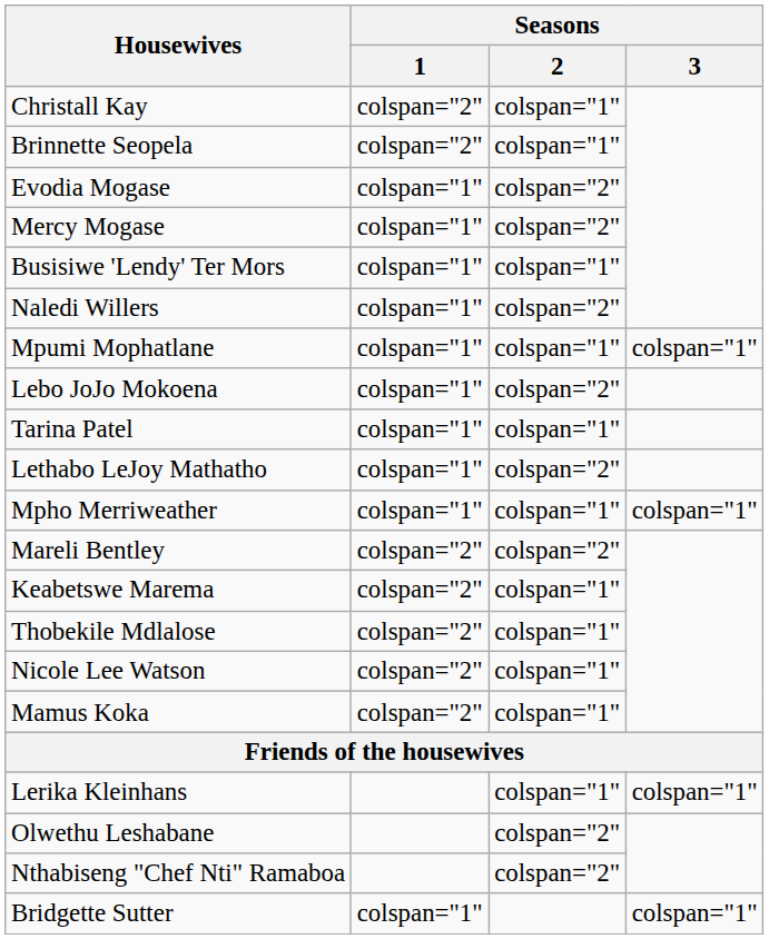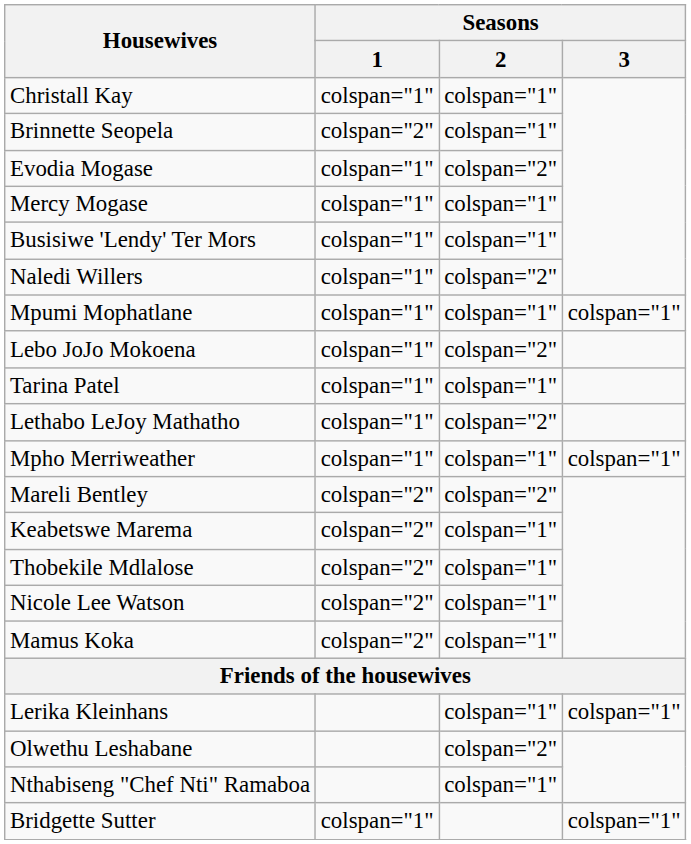Christall Kay | Seasons / 1: colspan="2" -> colspan="1"
Mercy Mogase | Seasons / 2: colspan="2" -> colspan="1"
Nthabiseng "Chef Nti" Ramaboa | Seasons / 2: colspan="2" -> colspan="1"
